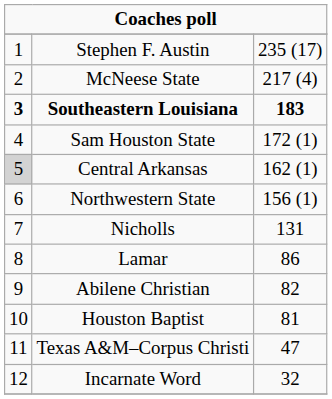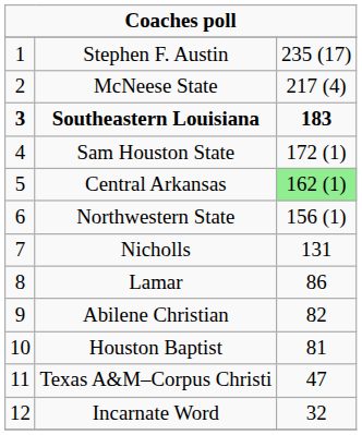Central Arkansas | column 1: lightgrey background -> no background
Central Arkansas | column 3: no background -> lightgreen background
